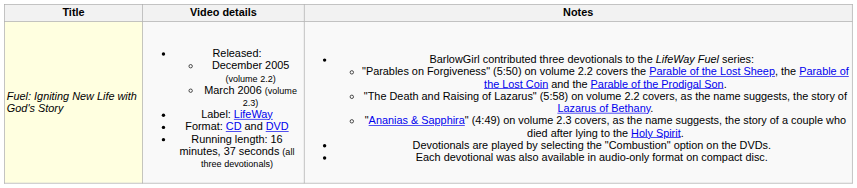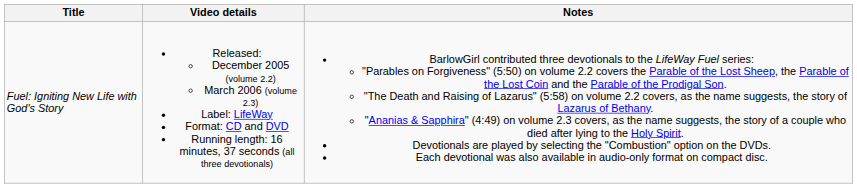row 2 | Title: lightyellow background -> no background
